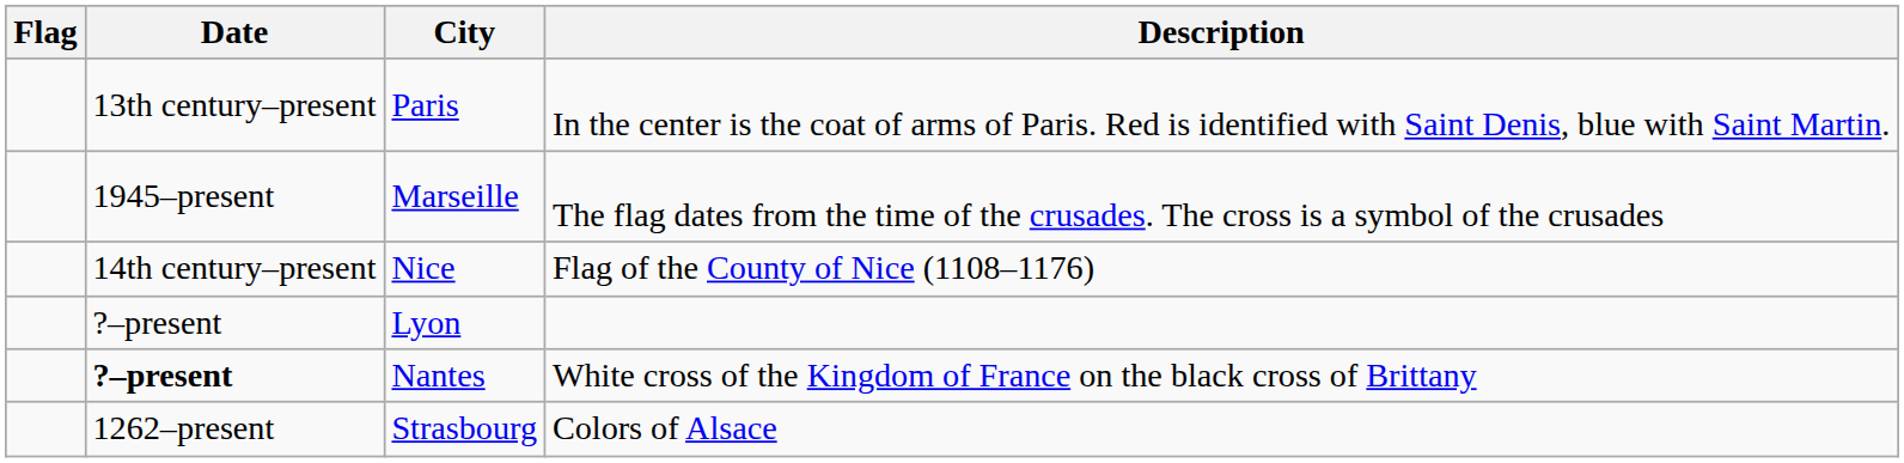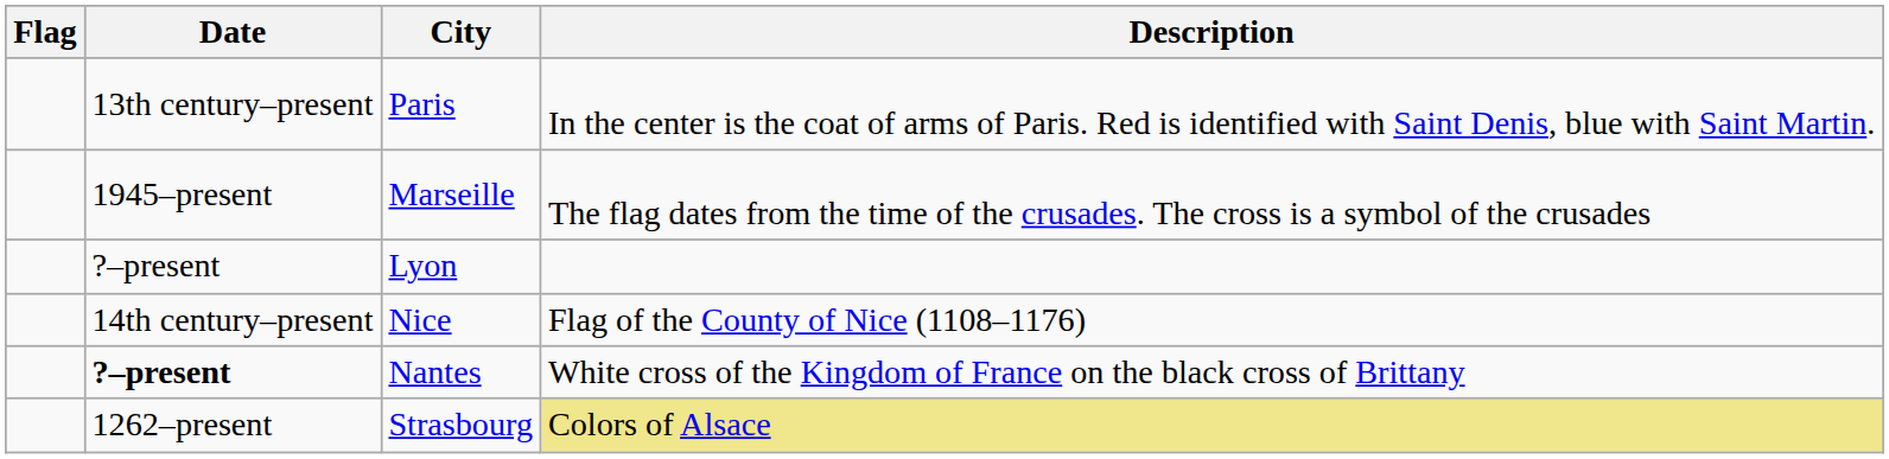rows swapped: Lyon <-> Nice
Strasbourg | Description: no background -> khaki background
